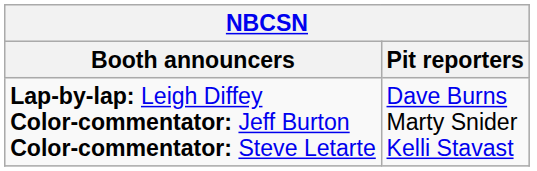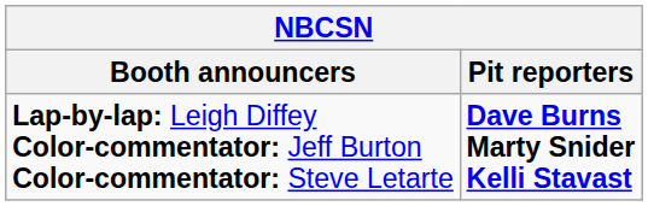row 3 | Pit reporters: normal -> bold
